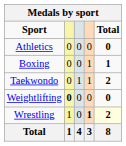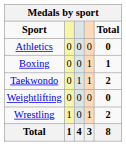Weightlifting | column 2: bold -> normal
Wrestling | column 4: bold -> normal
Wrestling | Total: lightyellow background -> no background
